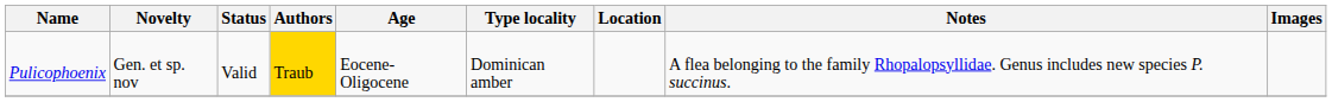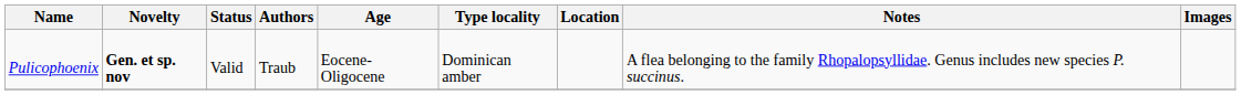Pulicophoenix | Novelty: normal -> bold
Pulicophoenix | Authors: gold background -> no background
